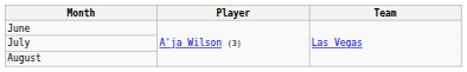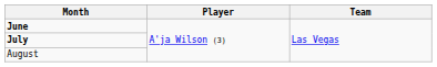June | Month: normal -> bold
July | Month: normal -> bold
